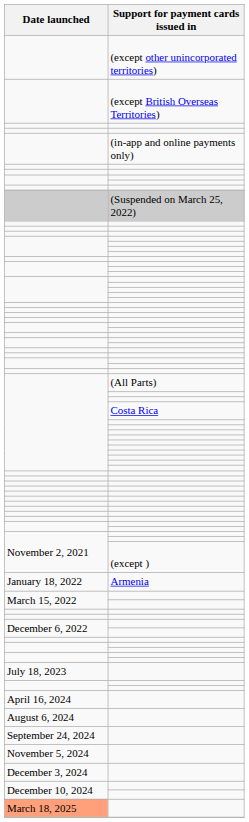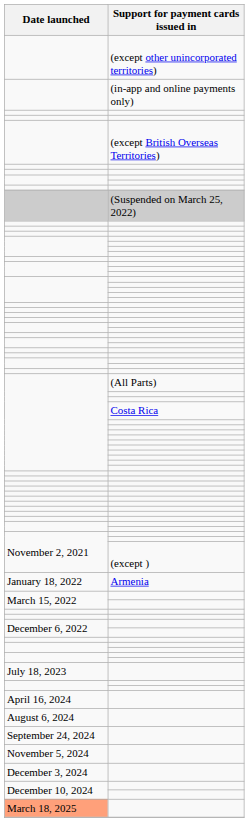row 3 | Support for payment cards issued in: (except British Overseas Territories) -> (in-app and online payments only)
row 6 | Support for payment cards issued in: (in-app and online payments only) -> (except British Overseas Territories)
